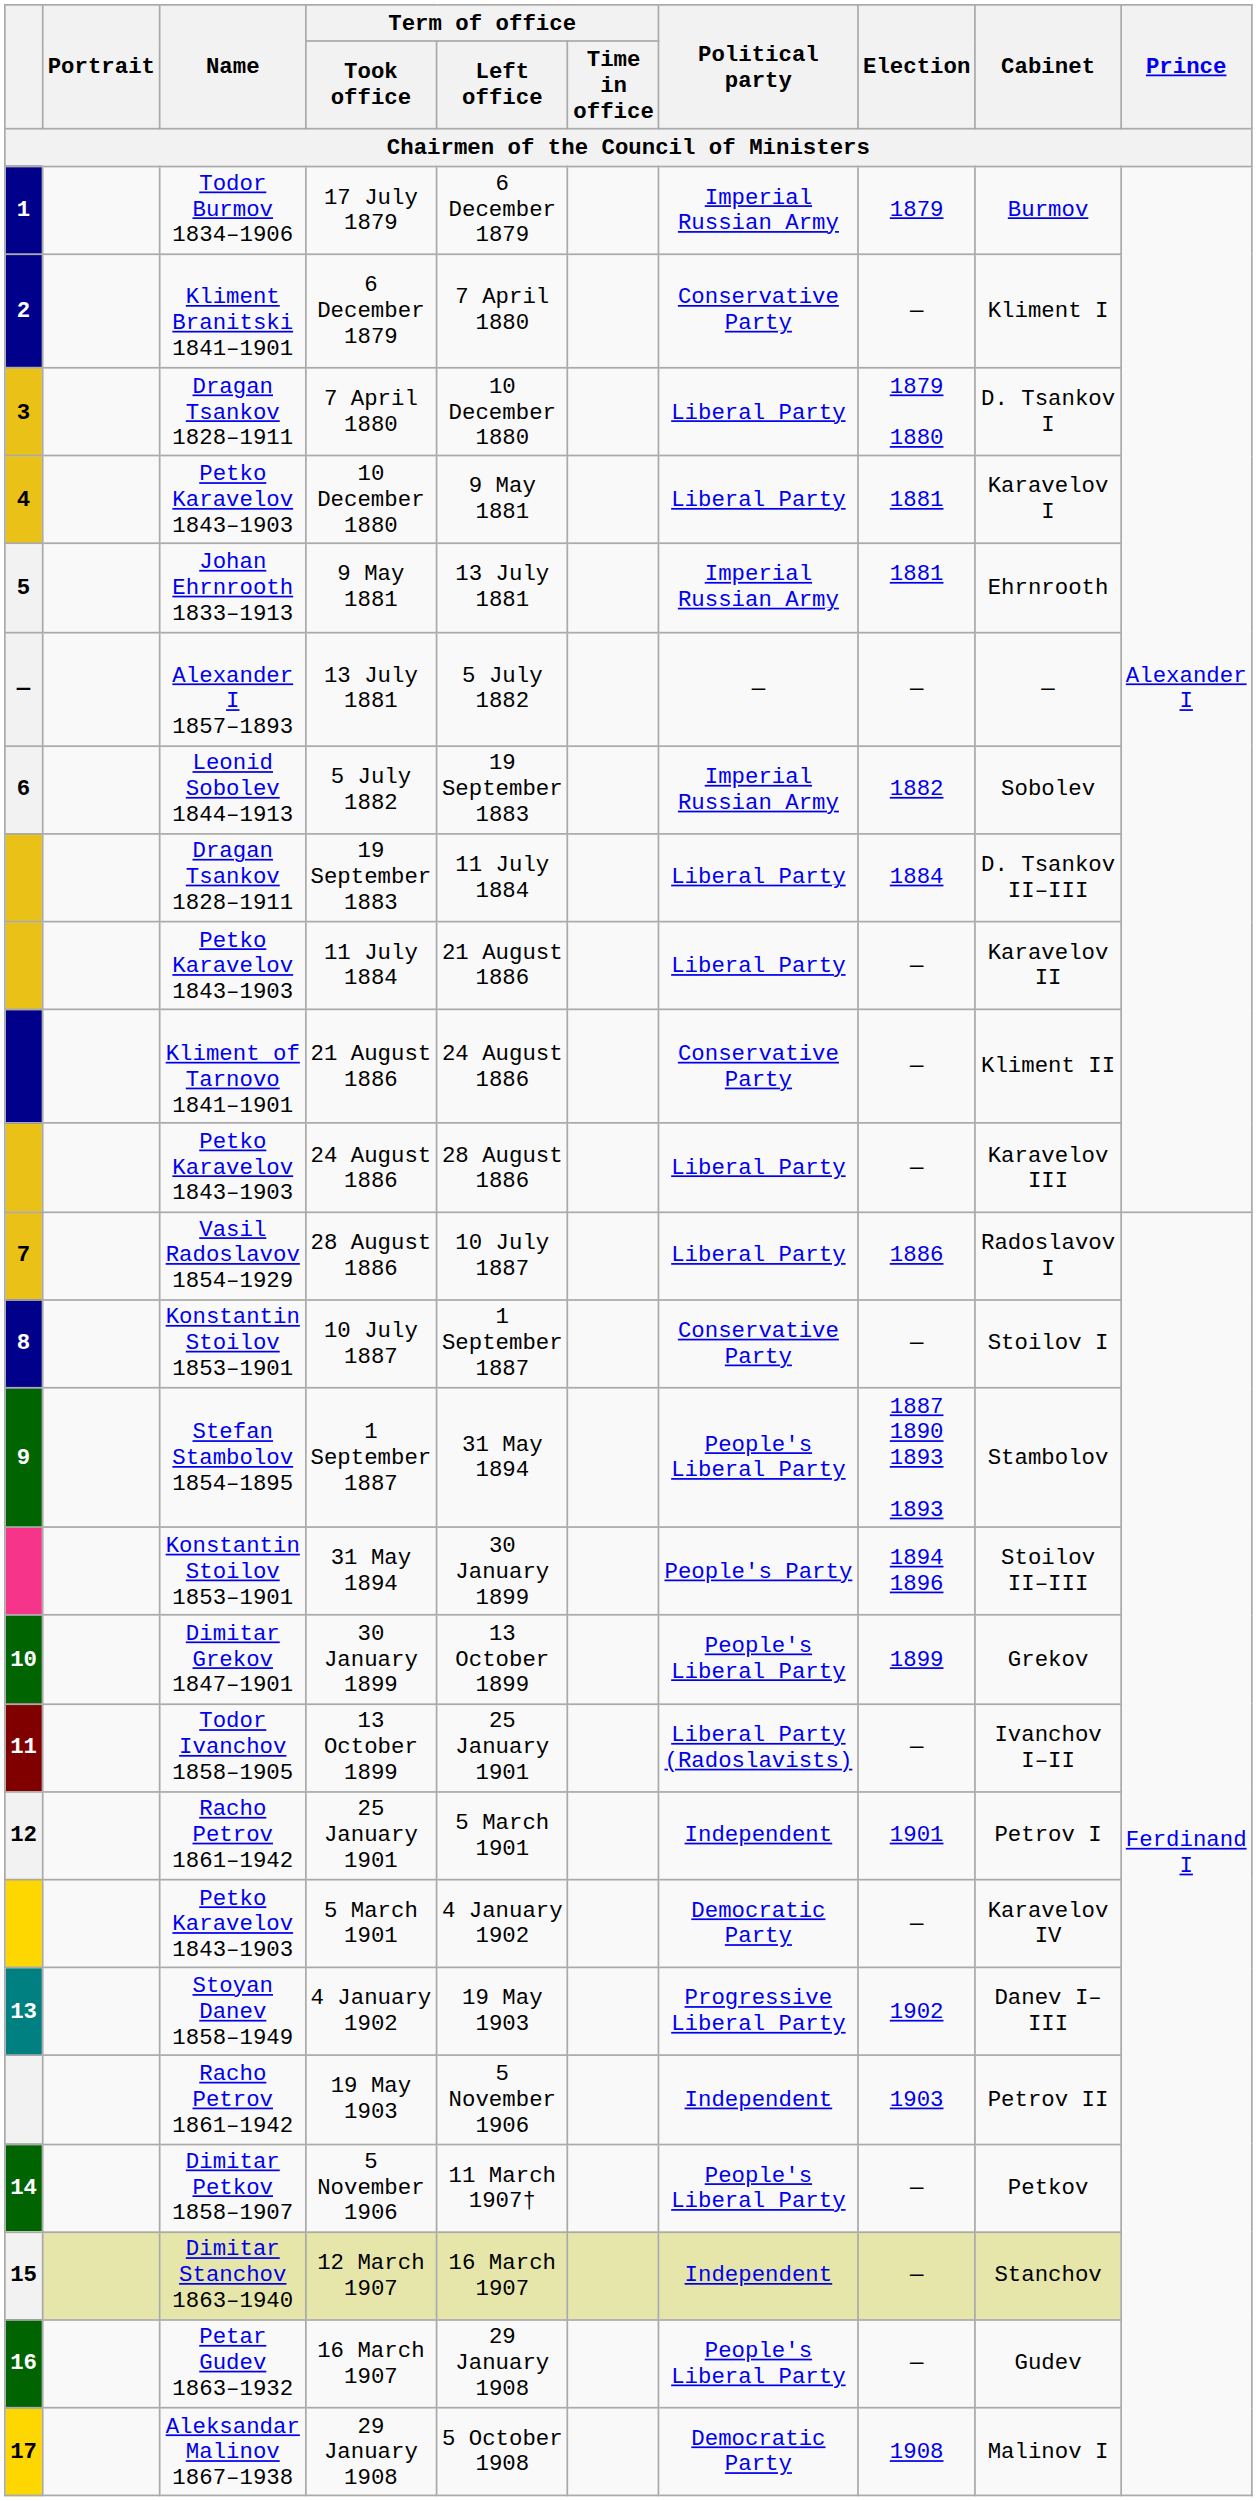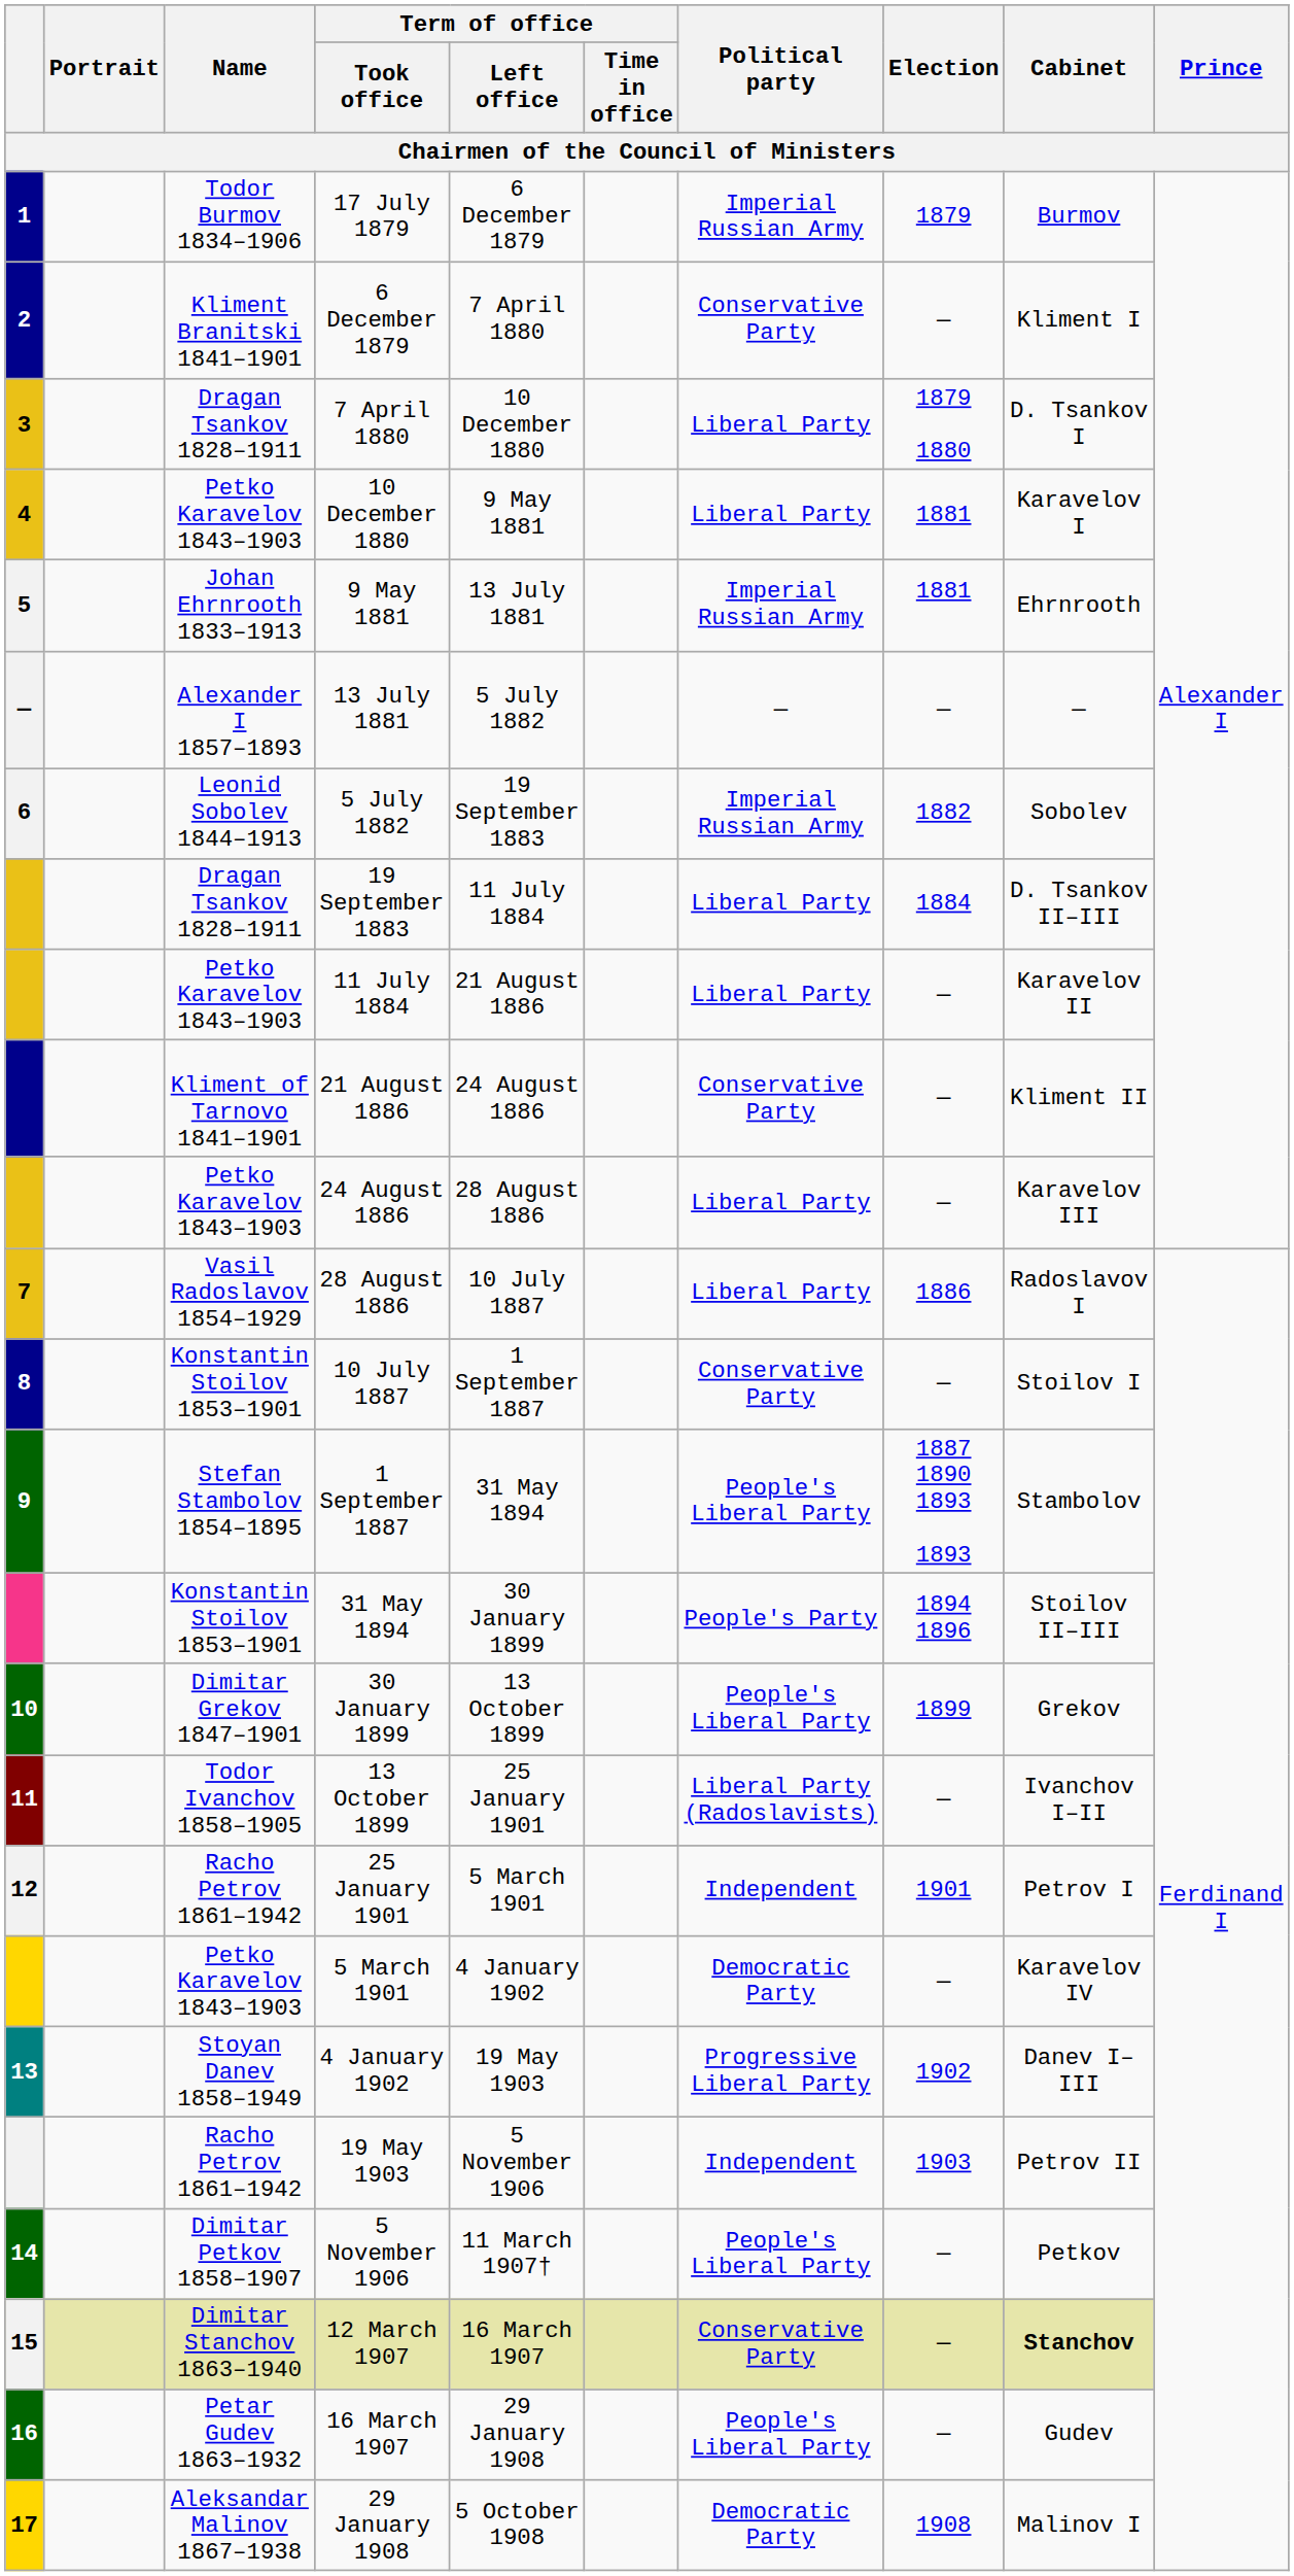12 March 1907 | Political party: Independent -> Conservative Party
12 March 1907 | Cabinet: normal -> bold
